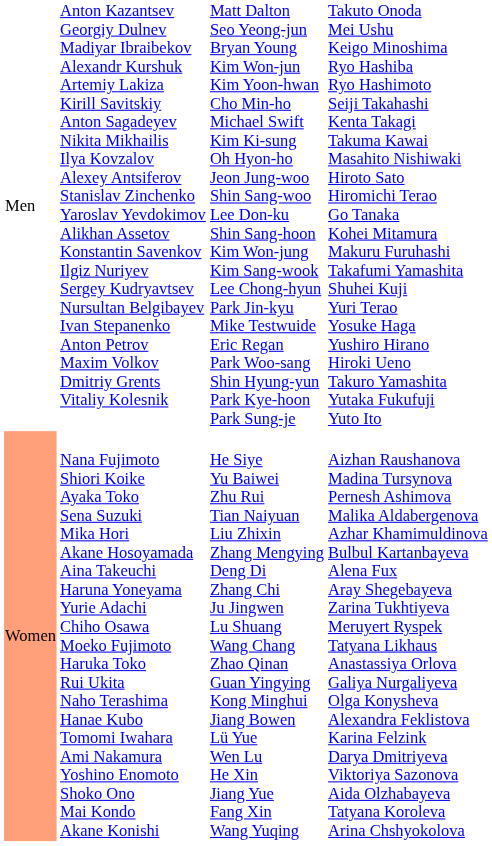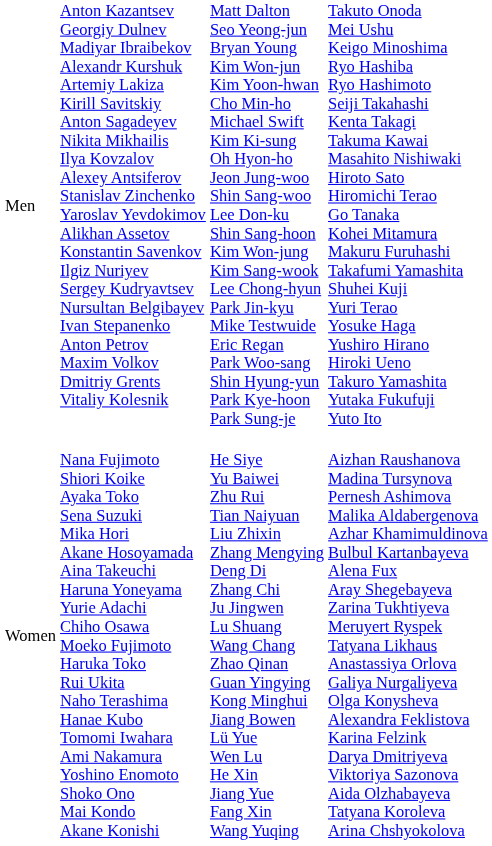Women | column 1: lightsalmon background -> no background
